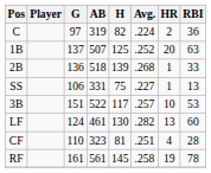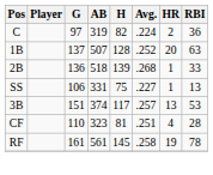1B | H: 125 -> 128
3B | AB: 522 -> 374
3B | HR: 10 -> 13
- row: LF | 124 | 461 | 130 | .282 | 13 | 60
